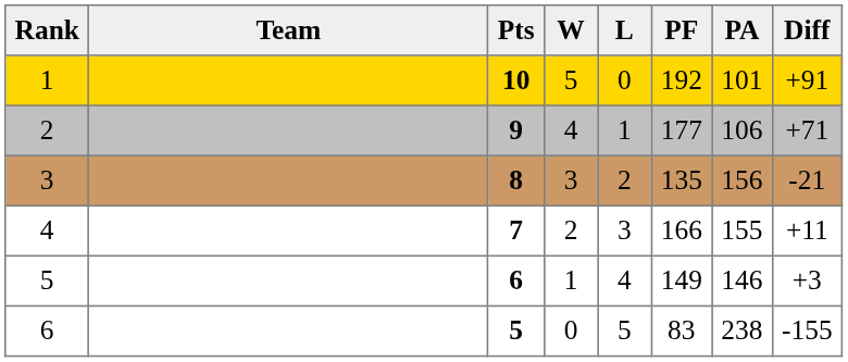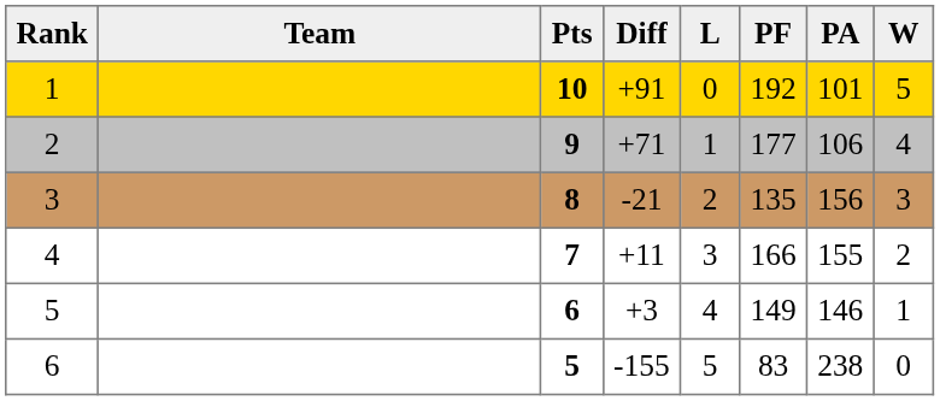columns swapped: W <-> Diff
